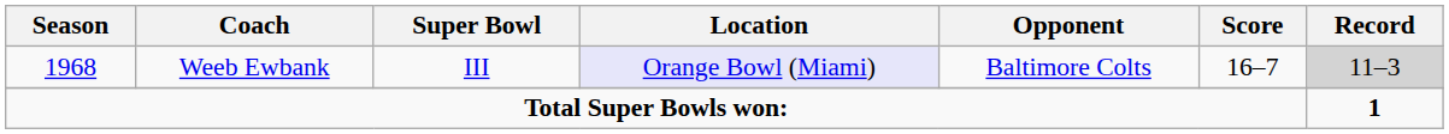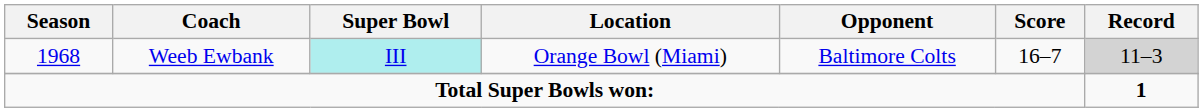1968 | Super Bowl: no background -> paleturquoise background
1968 | Location: lavender background -> no background
